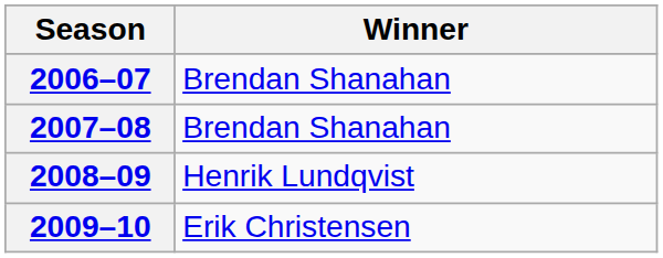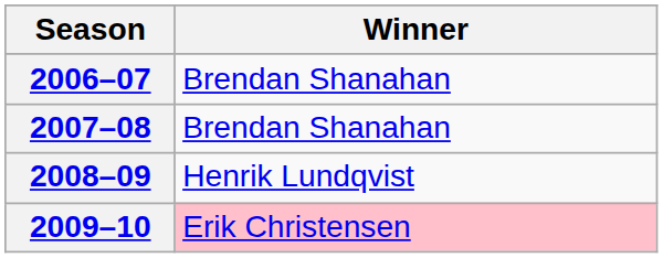2009–10 | Winner: no background -> pink background
